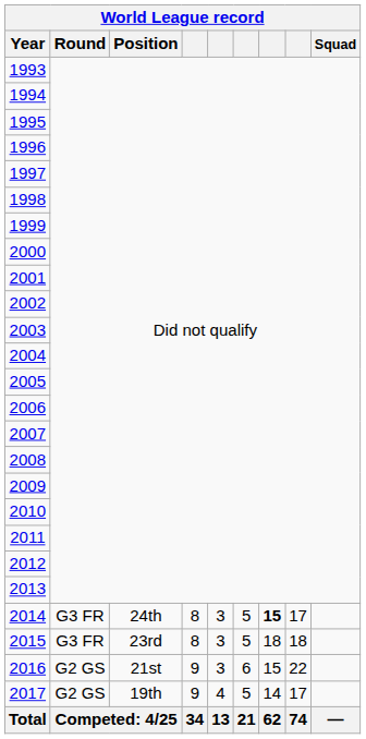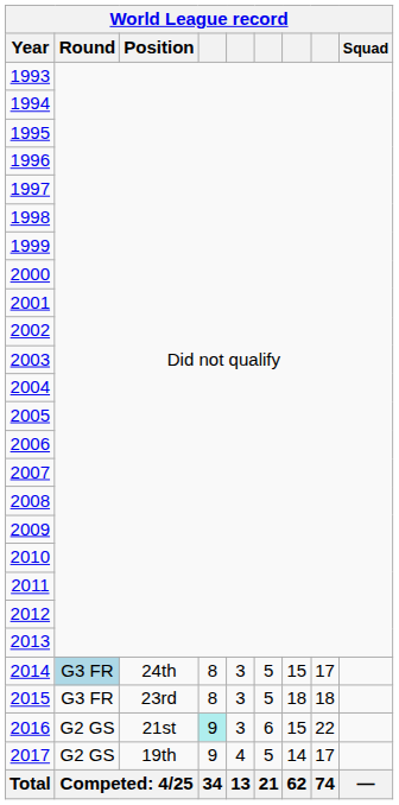2014 | Round: no background -> lightblue background
2014 | column 7: bold -> normal
2016 | column 4: no background -> paleturquoise background
